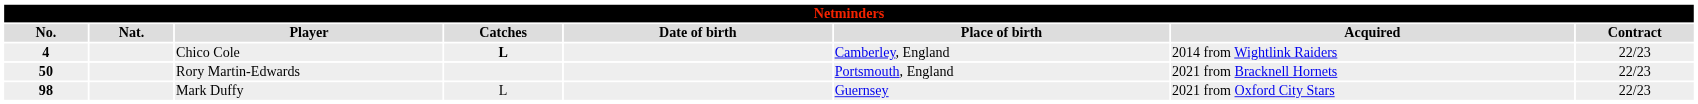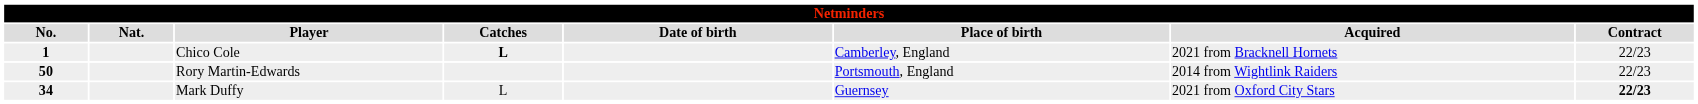Chico Cole | No.: 4 -> 1
Chico Cole | Acquired: 2014 from Wightlink Raiders -> 2021 from Bracknell Hornets
Rory Martin-Edwards | Acquired: 2021 from Bracknell Hornets -> 2014 from Wightlink Raiders
Mark Duffy | No.: 98 -> 34
Mark Duffy | Contract: normal -> bold
